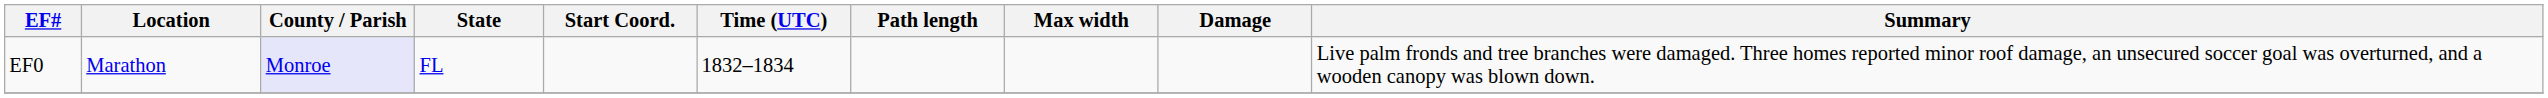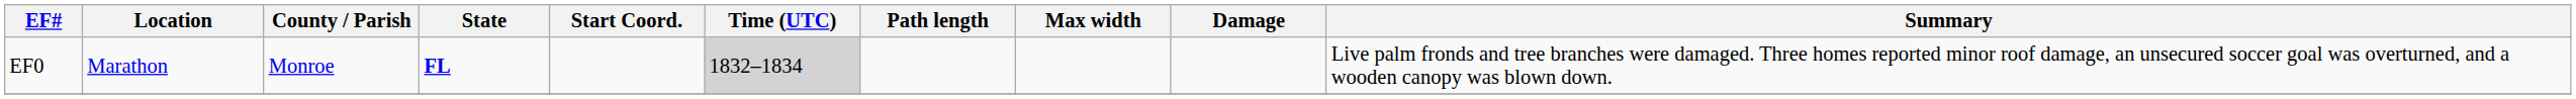EF0 | County / Parish: lavender background -> no background
EF0 | State: normal -> bold
EF0 | Time (UTC): no background -> lightgrey background
